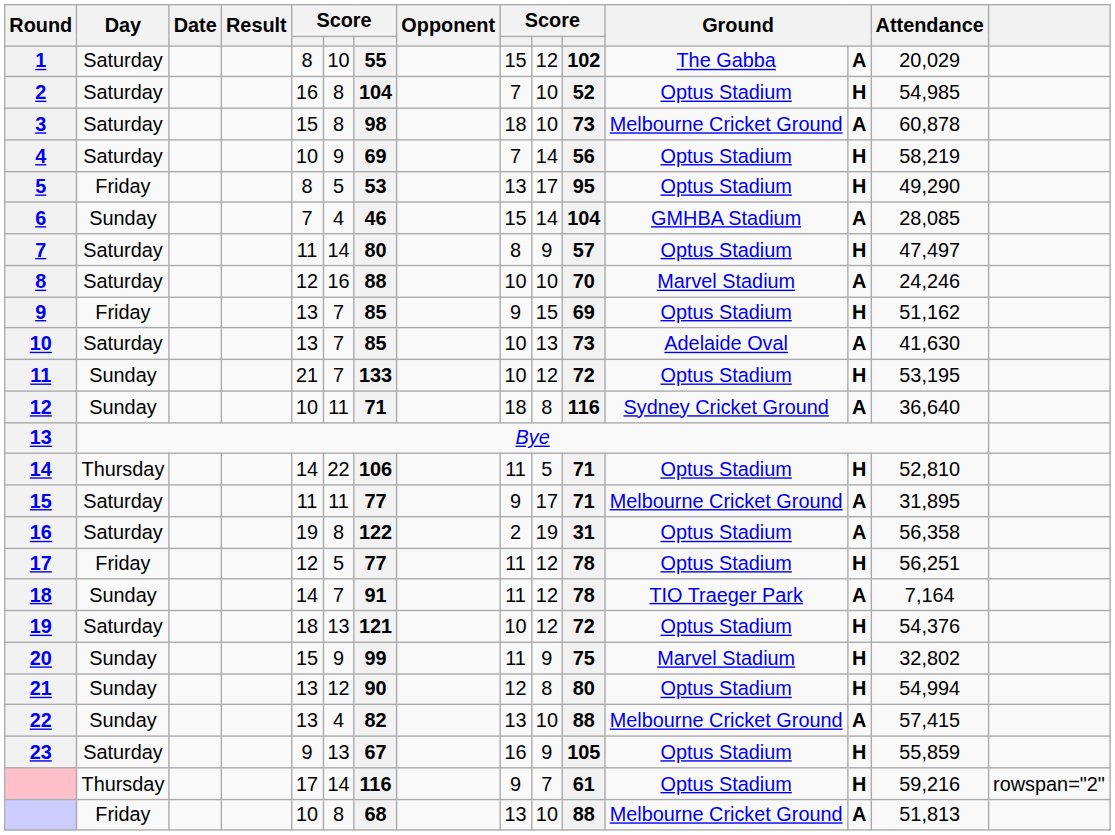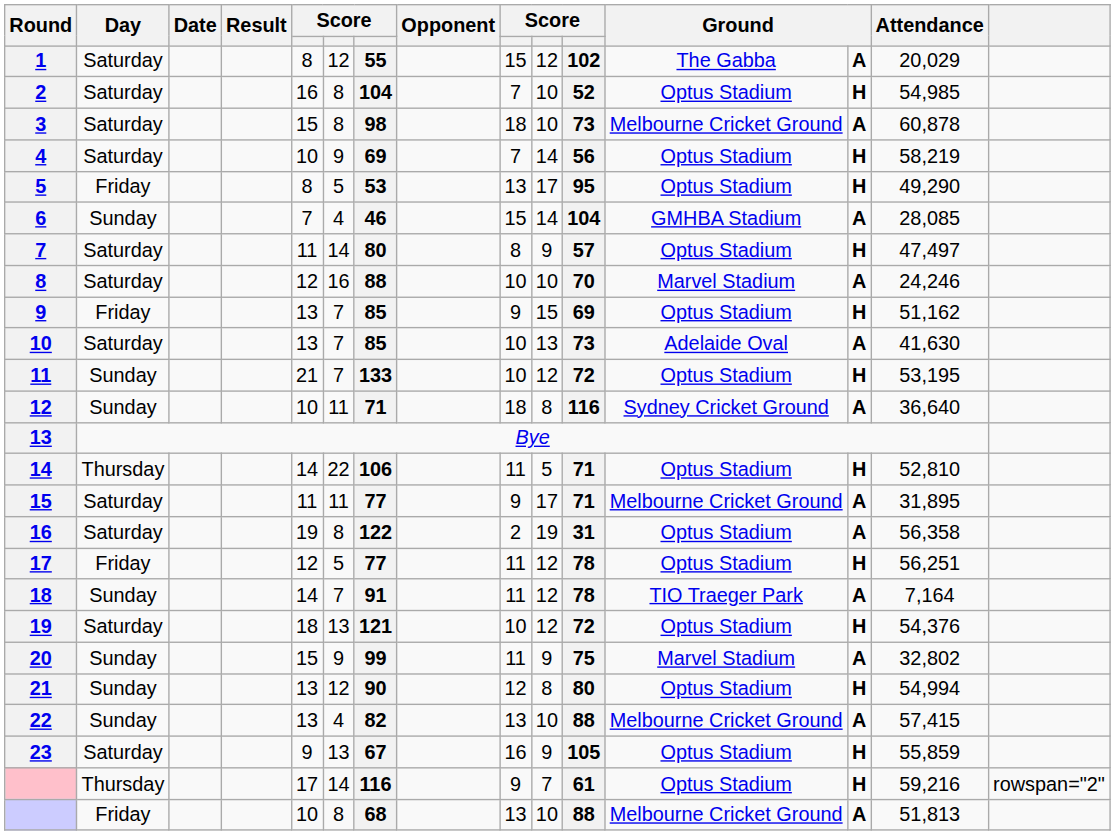1 | column 6: 10 -> 12
20 | column 13: H -> A
